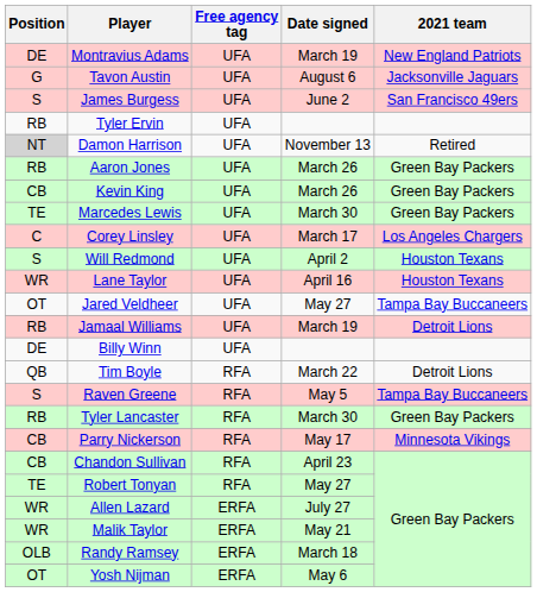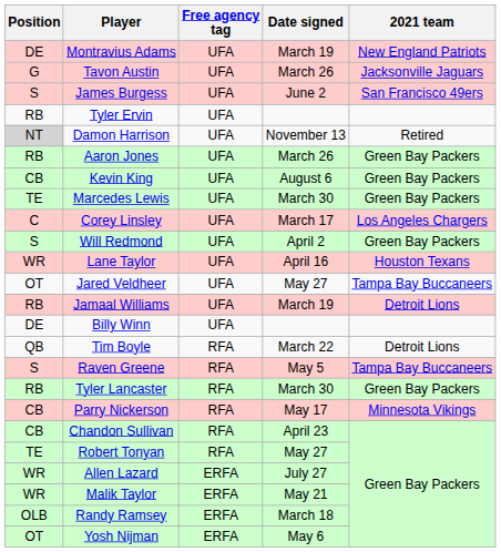Tavon Austin | Date signed: August 6 -> March 26
Kevin King | Date signed: March 26 -> August 6
Will Redmond | 2021 team: Houston Texans -> Green Bay Packers
